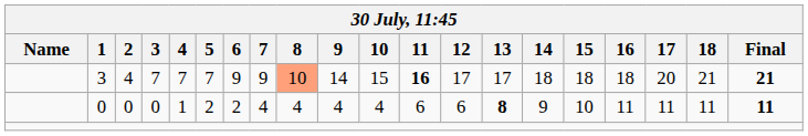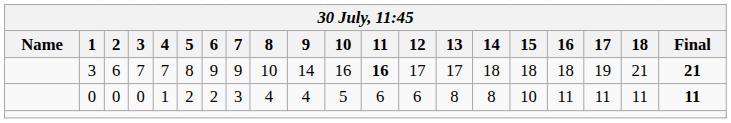row 3 | 2: 4 -> 6
row 3 | 5: 7 -> 8
row 3 | 8: lightsalmon background -> no background
row 3 | 10: 15 -> 16
row 3 | 17: 20 -> 19
row 4 | 7: 4 -> 3
row 4 | 10: 4 -> 5
row 4 | 13: bold -> normal
row 4 | 14: 9 -> 8
